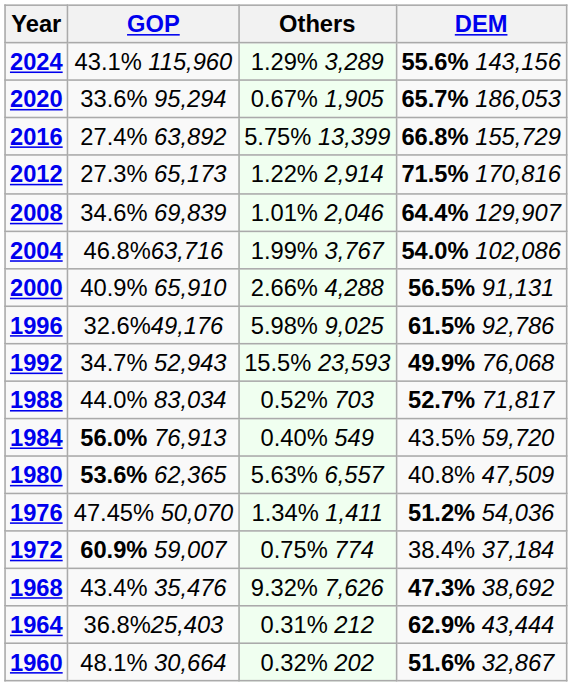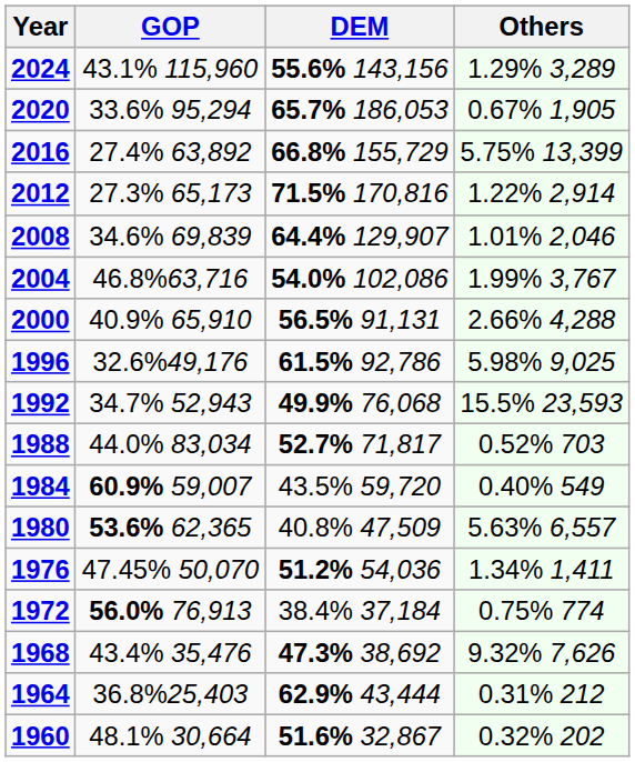columns swapped: DEM <-> Others
1984 | GOP: 56.0% 76,913 -> 60.9% 59,007
1972 | GOP: 60.9% 59,007 -> 56.0% 76,913
